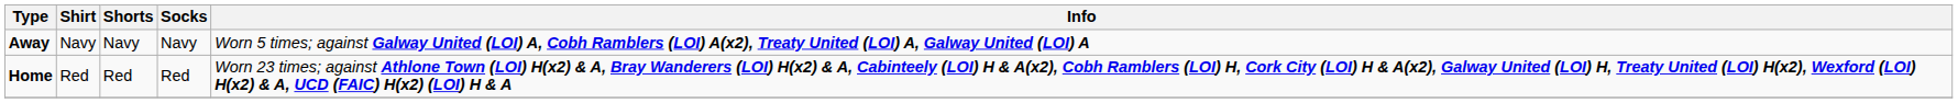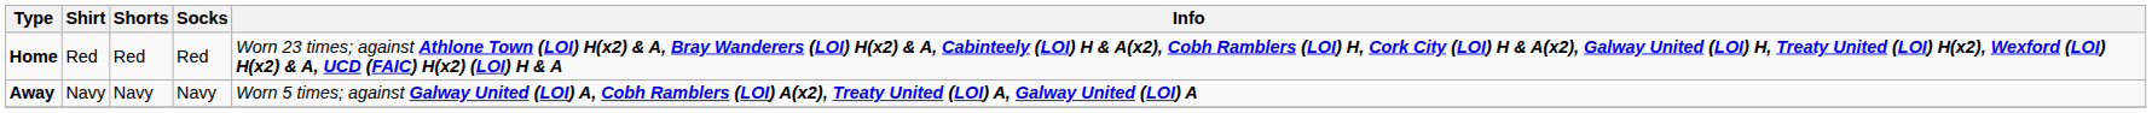rows swapped: Home <-> Away
